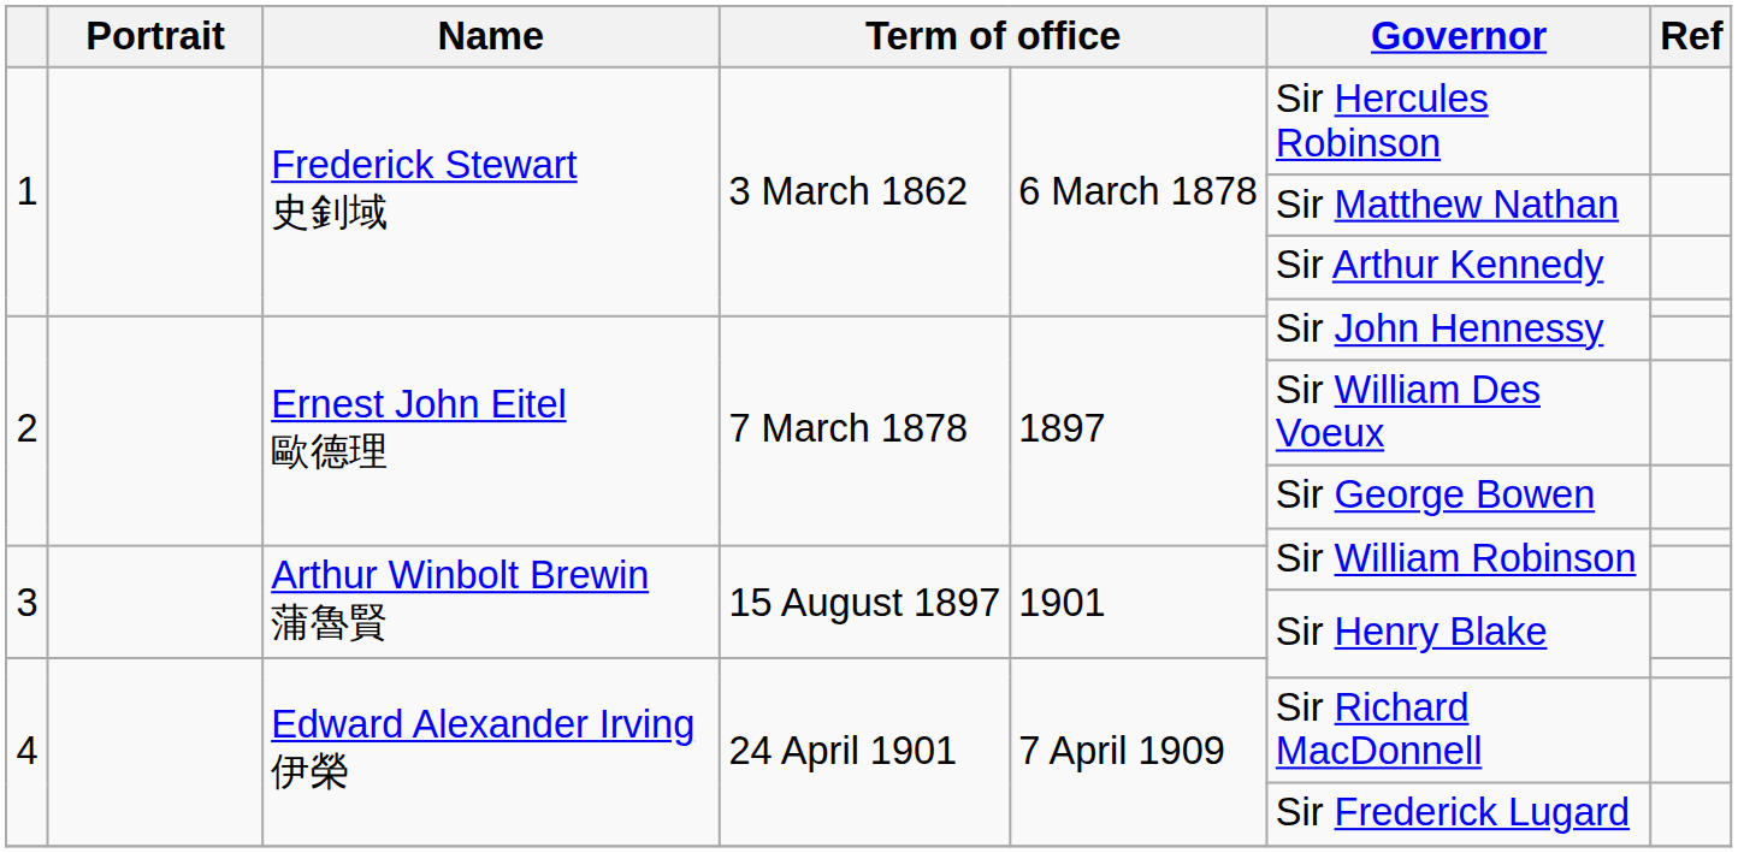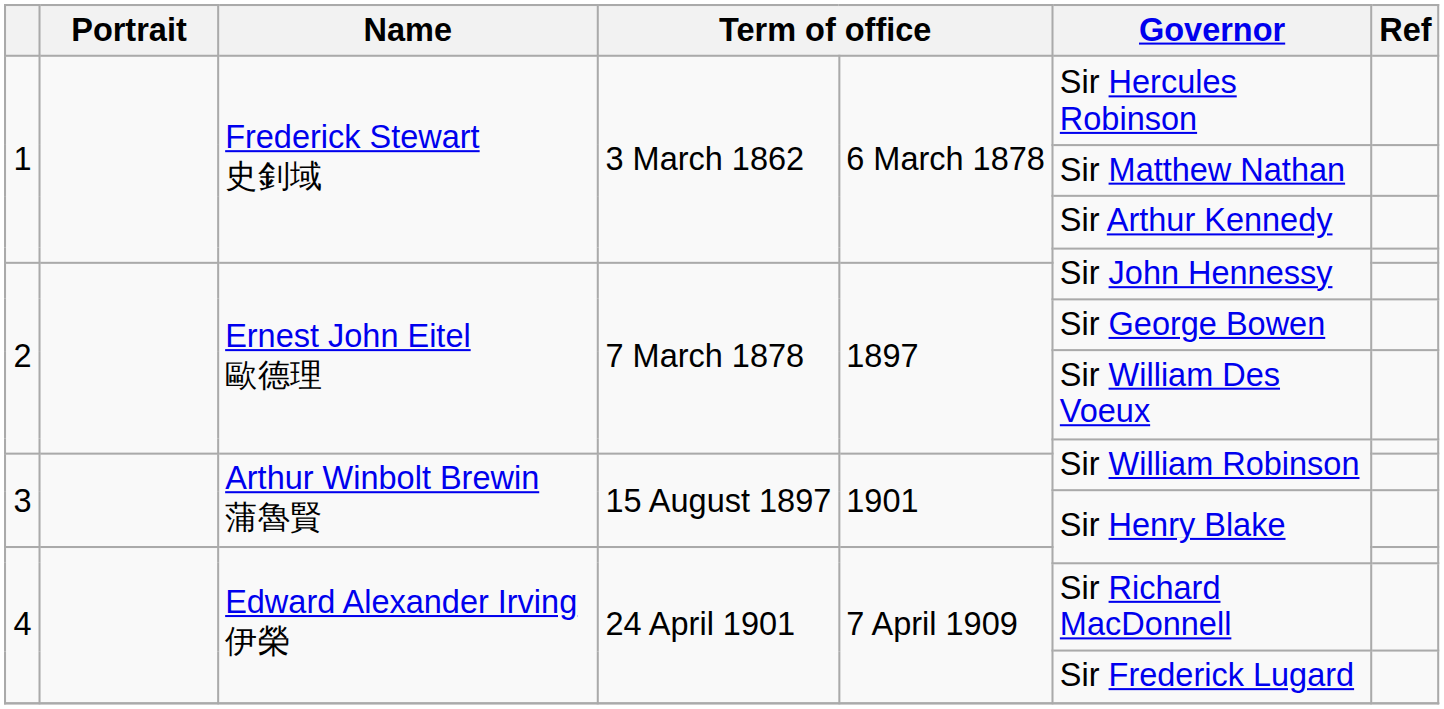row 7 | Governor: Sir William Des Voeux -> Sir George Bowen
row 8 | Governor: Sir George Bowen -> Sir William Des Voeux
